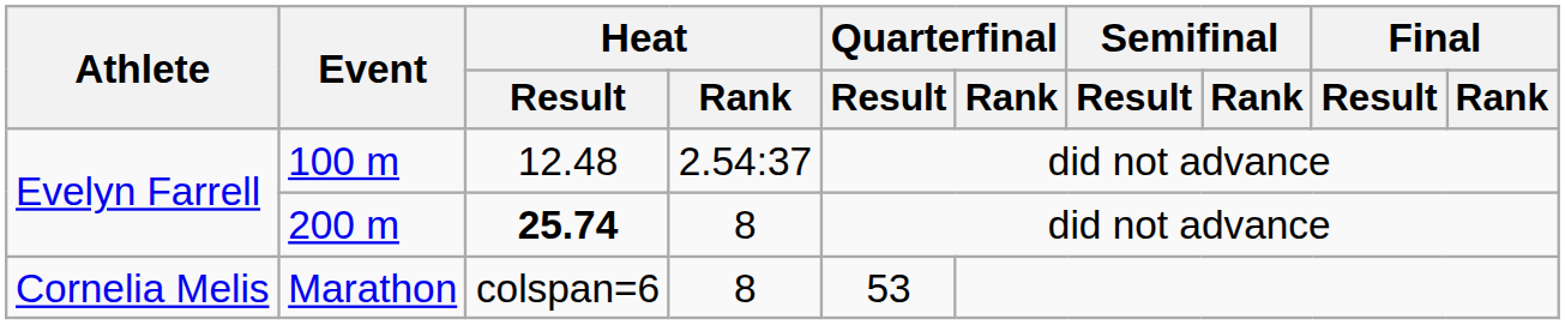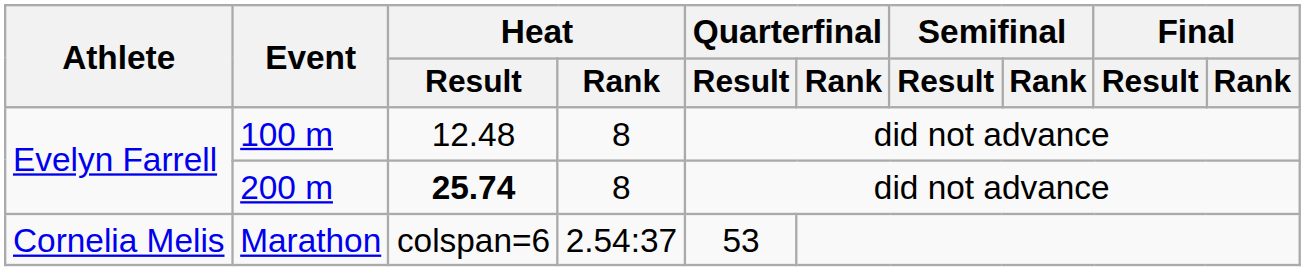100 m | Heat / Rank: 2.54:37 -> 8
Marathon | Heat / Rank: 8 -> 2.54:37
